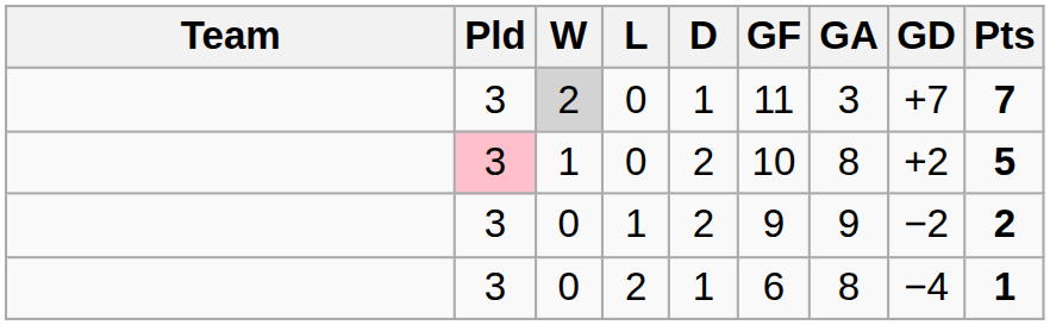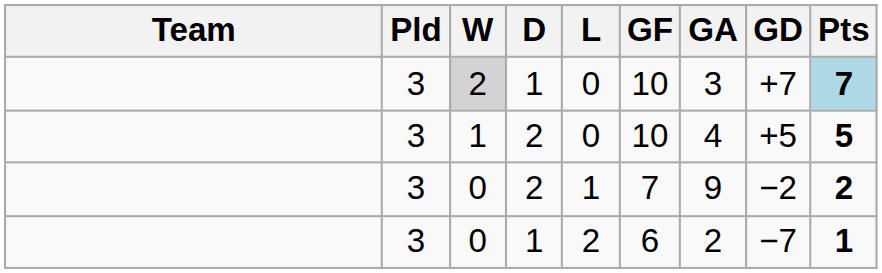columns swapped: D <-> L
row 2 | GF: 11 -> 10
row 2 | Pts: no background -> lightblue background
row 3 | Pld: pink background -> no background
row 3 | GA: 8 -> 4
row 3 | GD: +2 -> +5
row 4 | GF: 9 -> 7
row 5 | GA: 8 -> 2
row 5 | GD: −4 -> −7
